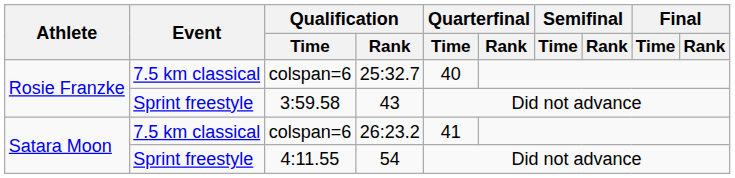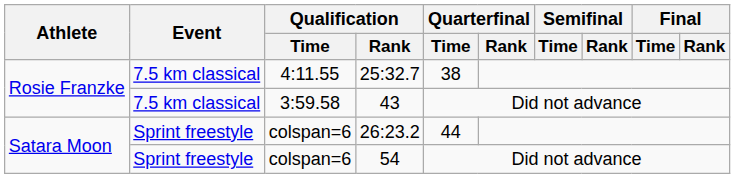25:32.7 | Qualification / Time: colspan=6 -> 4:11.55
25:32.7 | Quarterfinal / Time: 40 -> 38
43 | Event: Sprint freestyle -> 7.5 km classical
26:23.2 | Event: 7.5 km classical -> Sprint freestyle
26:23.2 | Quarterfinal / Time: 41 -> 44
54 | Qualification / Time: 4:11.55 -> colspan=6
